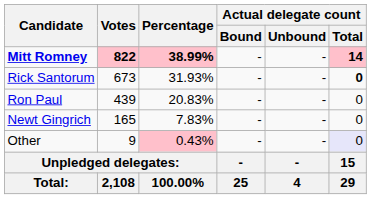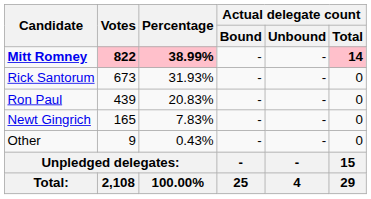Rick Santorum | Actual delegate count / Total: bold -> normal
Other | Percentage: pink background -> no background
Other | Actual delegate count / Total: lavender background -> no background
